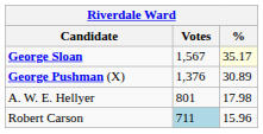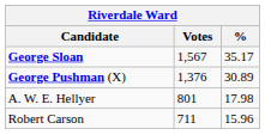George Sloan | %: lightyellow background -> no background
Robert Carson | Votes: lightblue background -> no background
